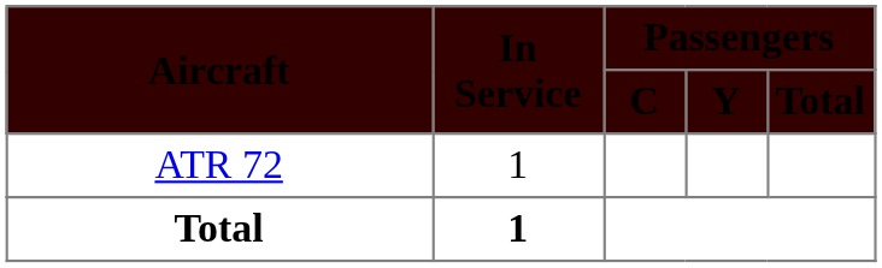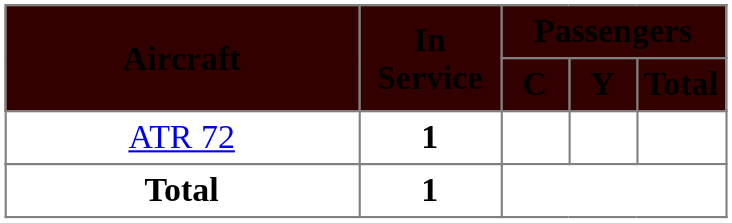ATR 72 | In Service: normal -> bold
